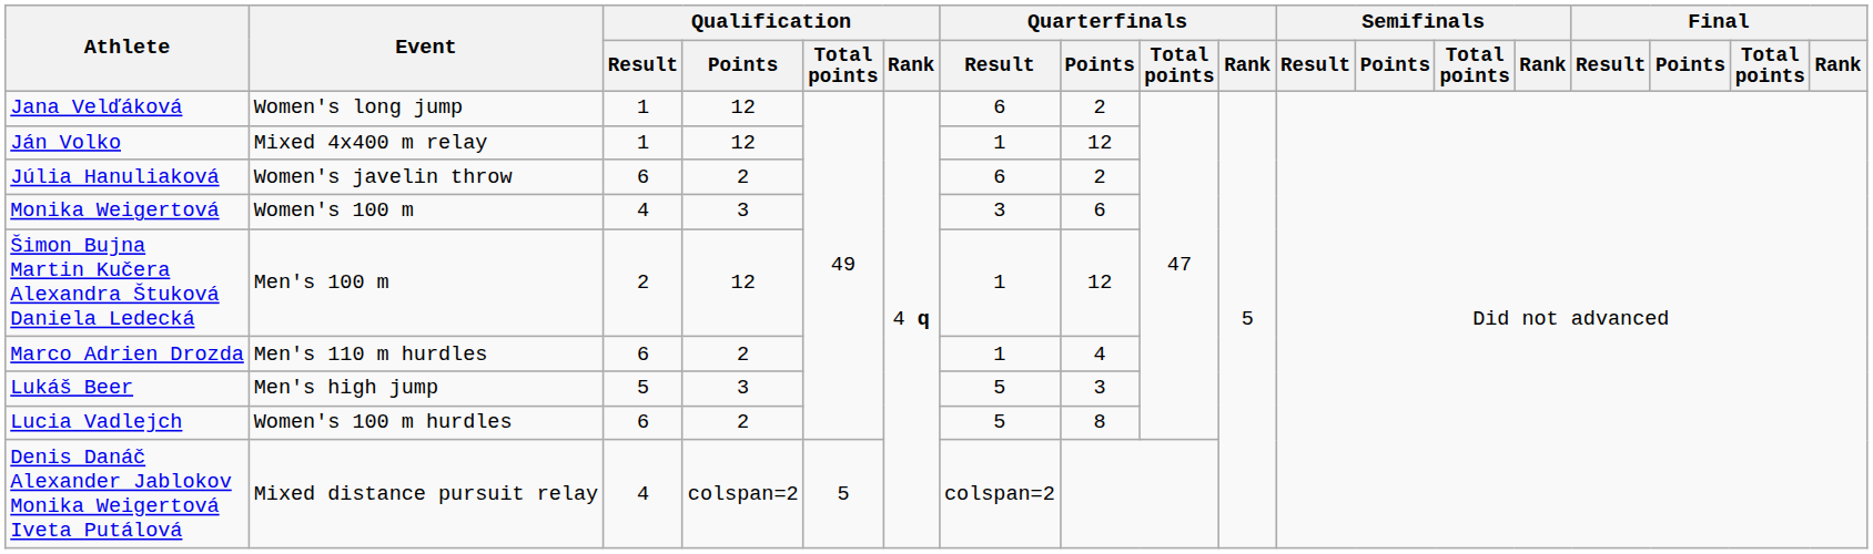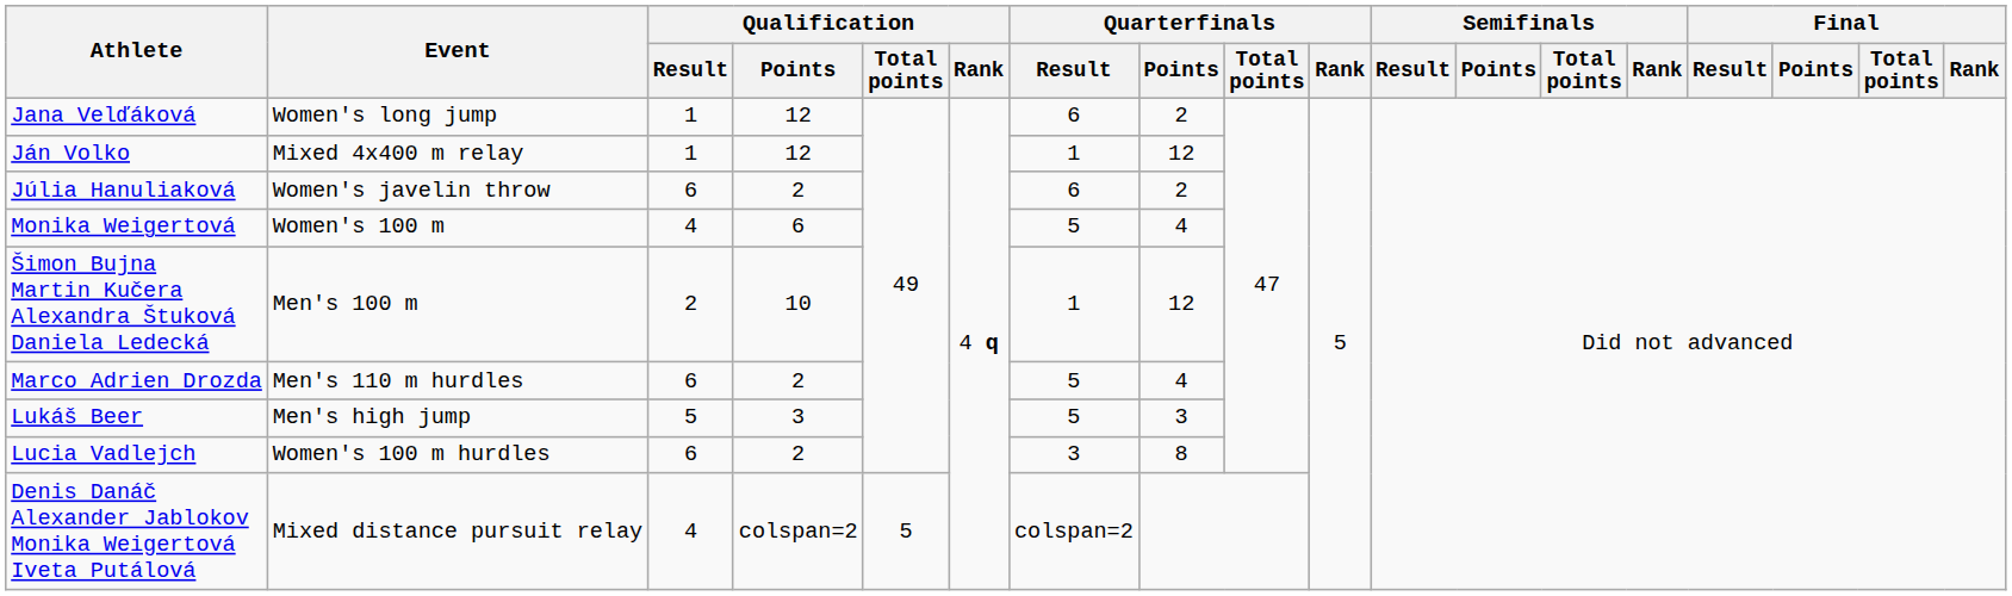Monika Weigertová | Qualification / Points: 3 -> 6
Monika Weigertová | Quarterfinals / Result: 3 -> 5
Monika Weigertová | Quarterfinals / Points: 6 -> 4
Šimon Bujna Martin Kučera Alexandra Štuková Daniela Ledecká | Qualification / Points: 12 -> 10
Marco Adrien Drozda | Quarterfinals / Result: 1 -> 5
Lucia Vadlejch | Quarterfinals / Result: 5 -> 3
